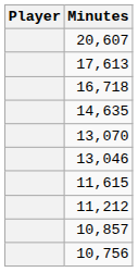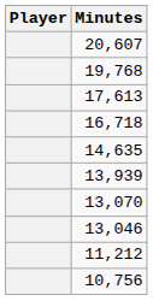+ row: 19,768
+ row: 13,939
- row: 11,615
- row: 10,857
